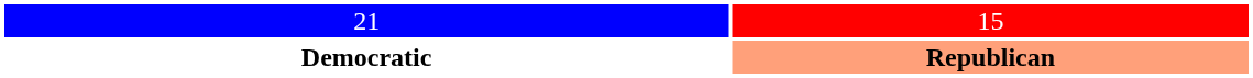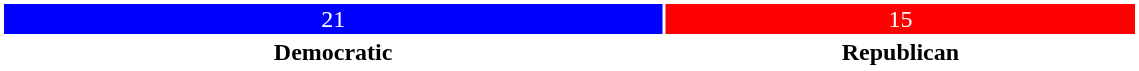Democratic | column 2: lightsalmon background -> no background
